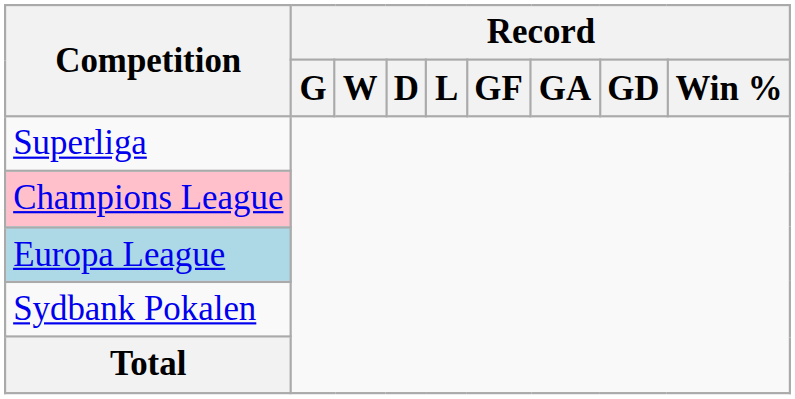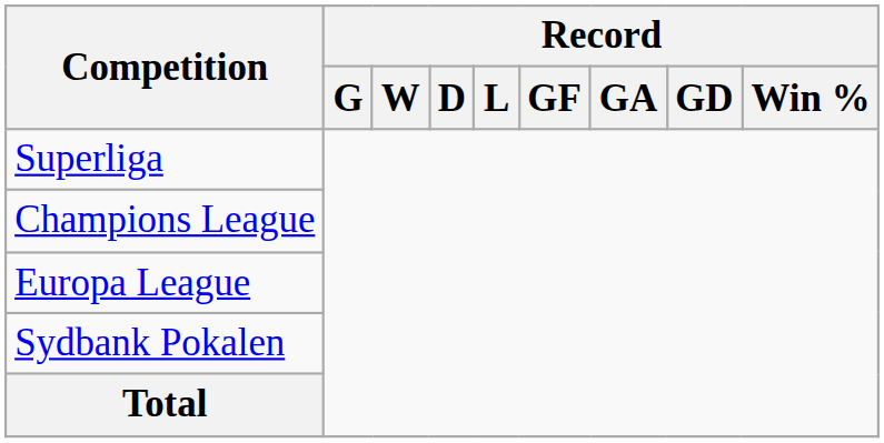Champions League | Competition: pink background -> no background
Europa League | Competition: lightblue background -> no background
